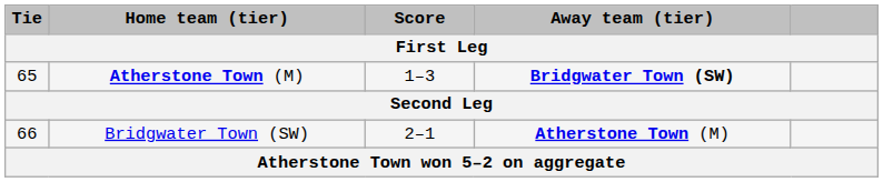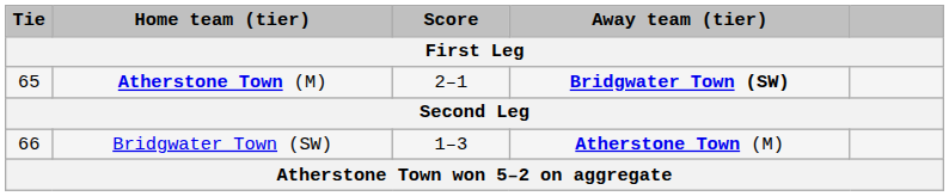row 3 | Score: 1–3 -> 2–1
row 5 | Score: 2–1 -> 1–3
